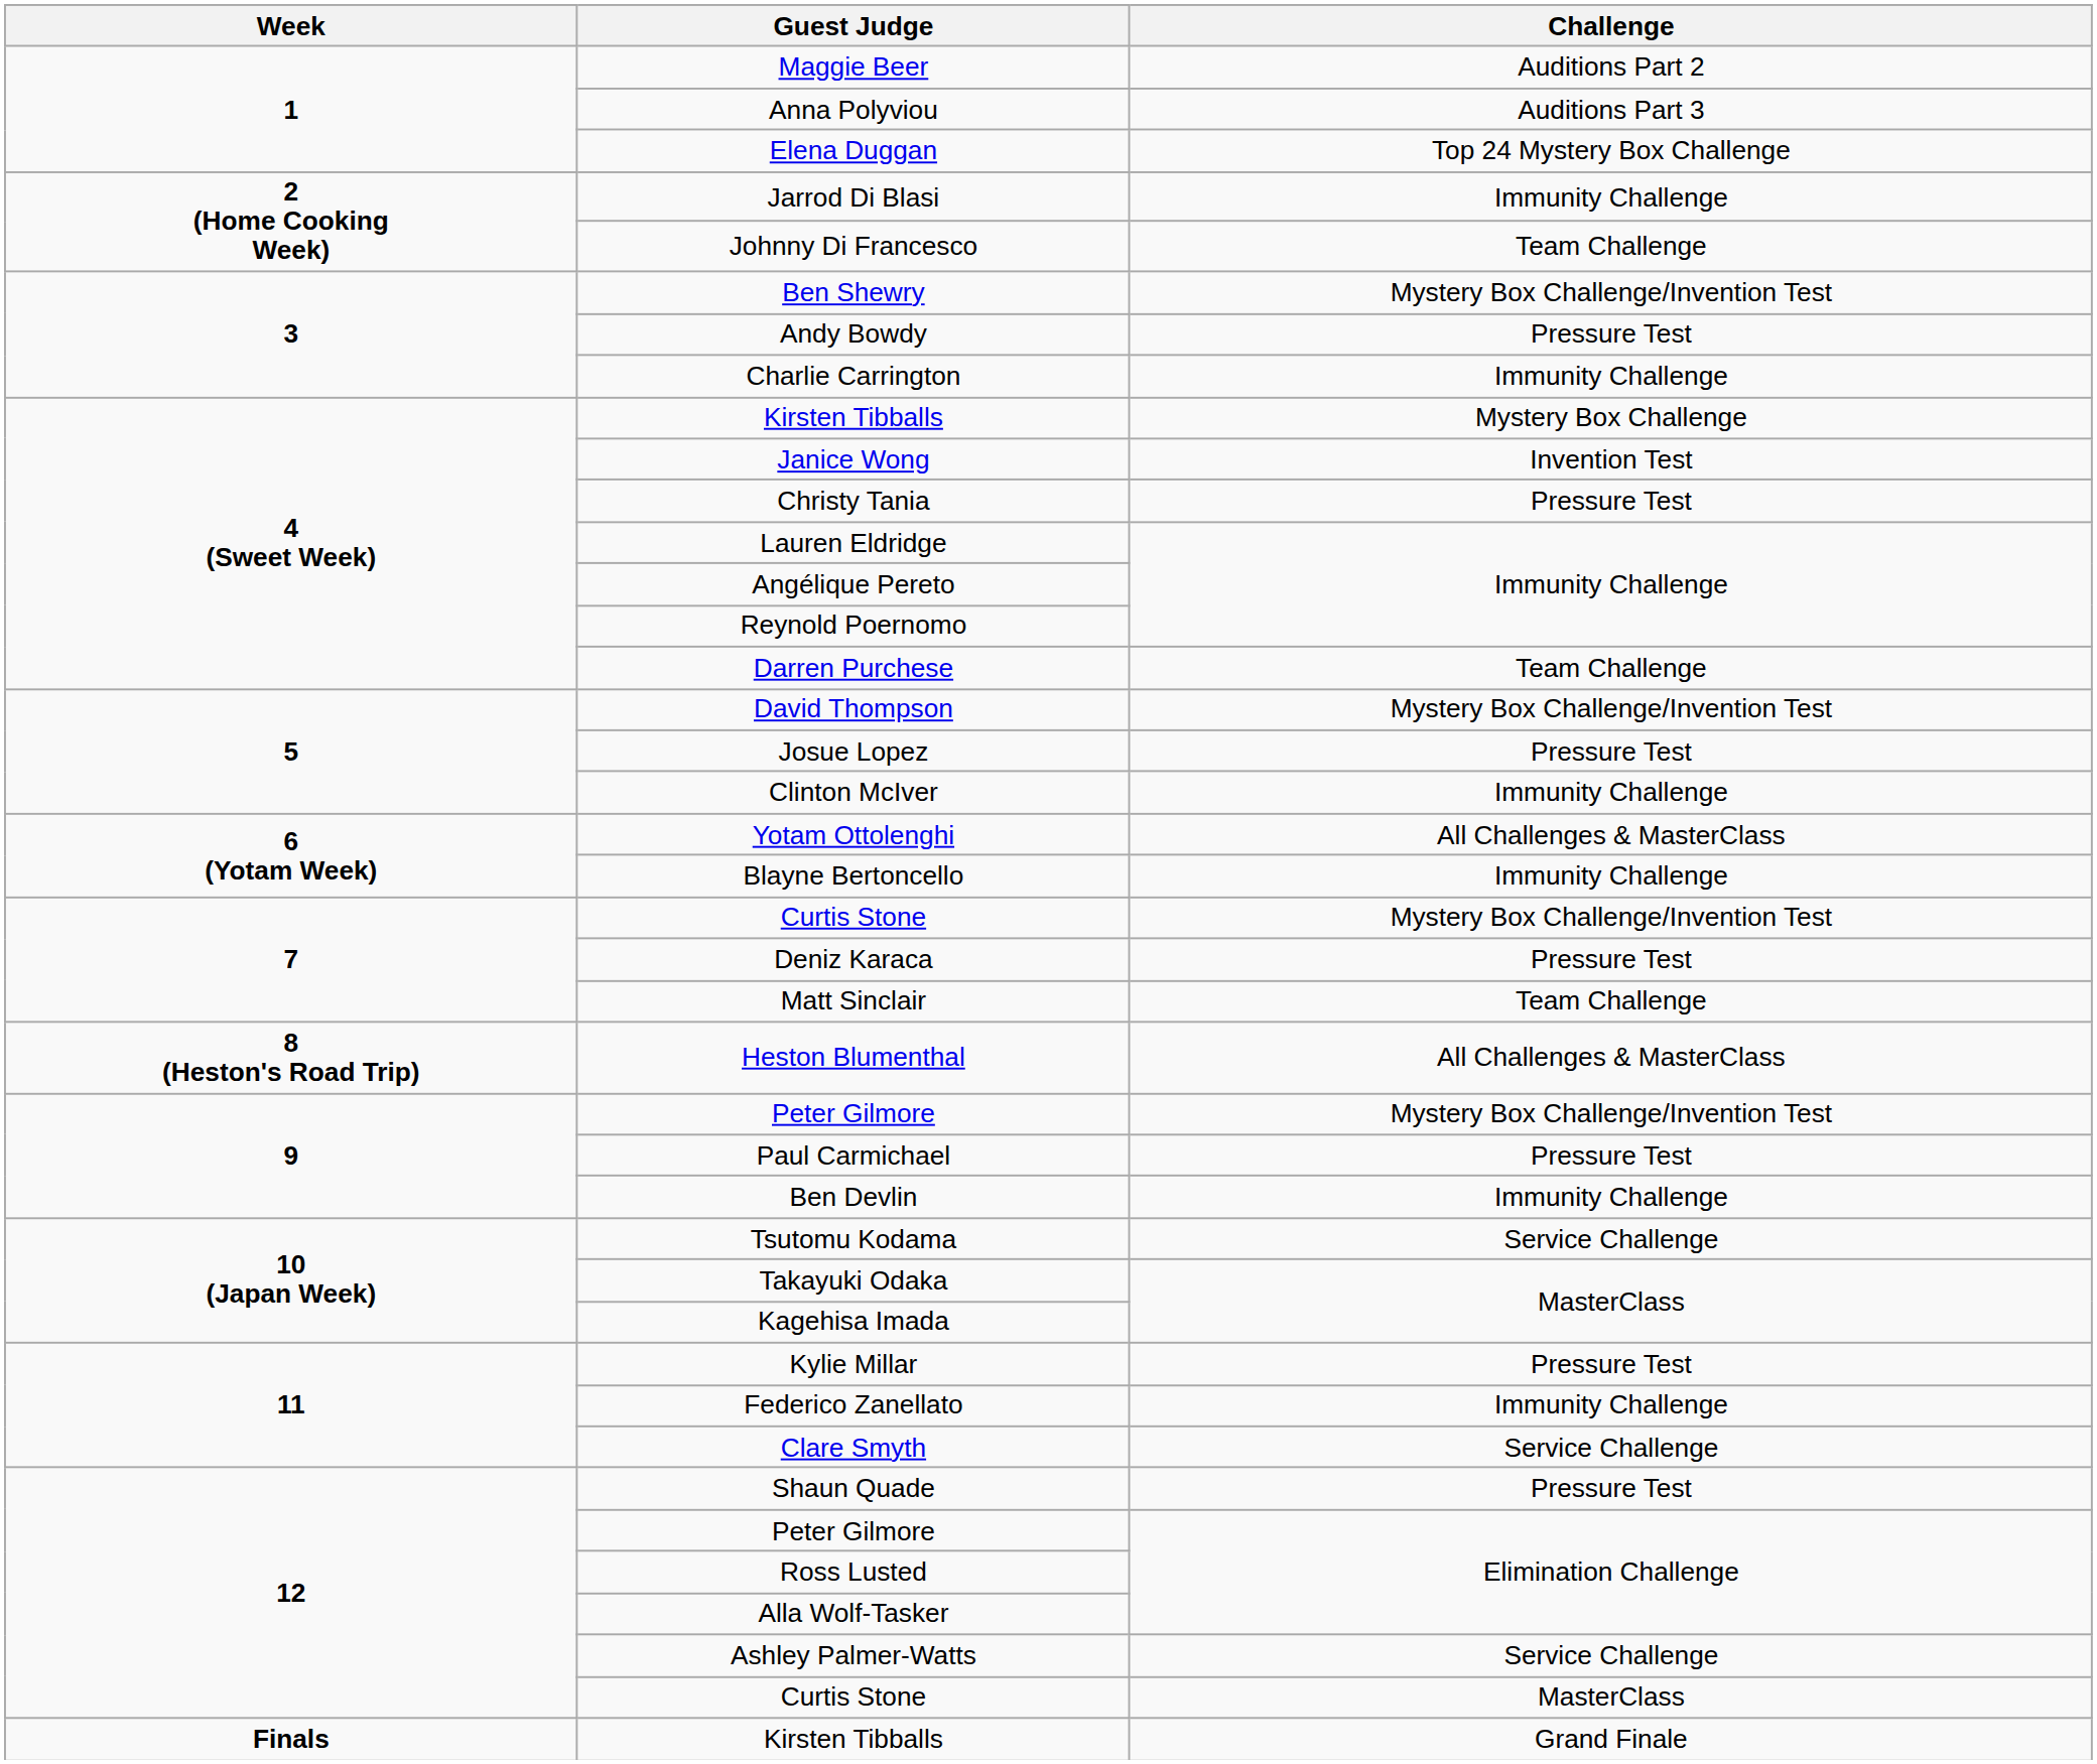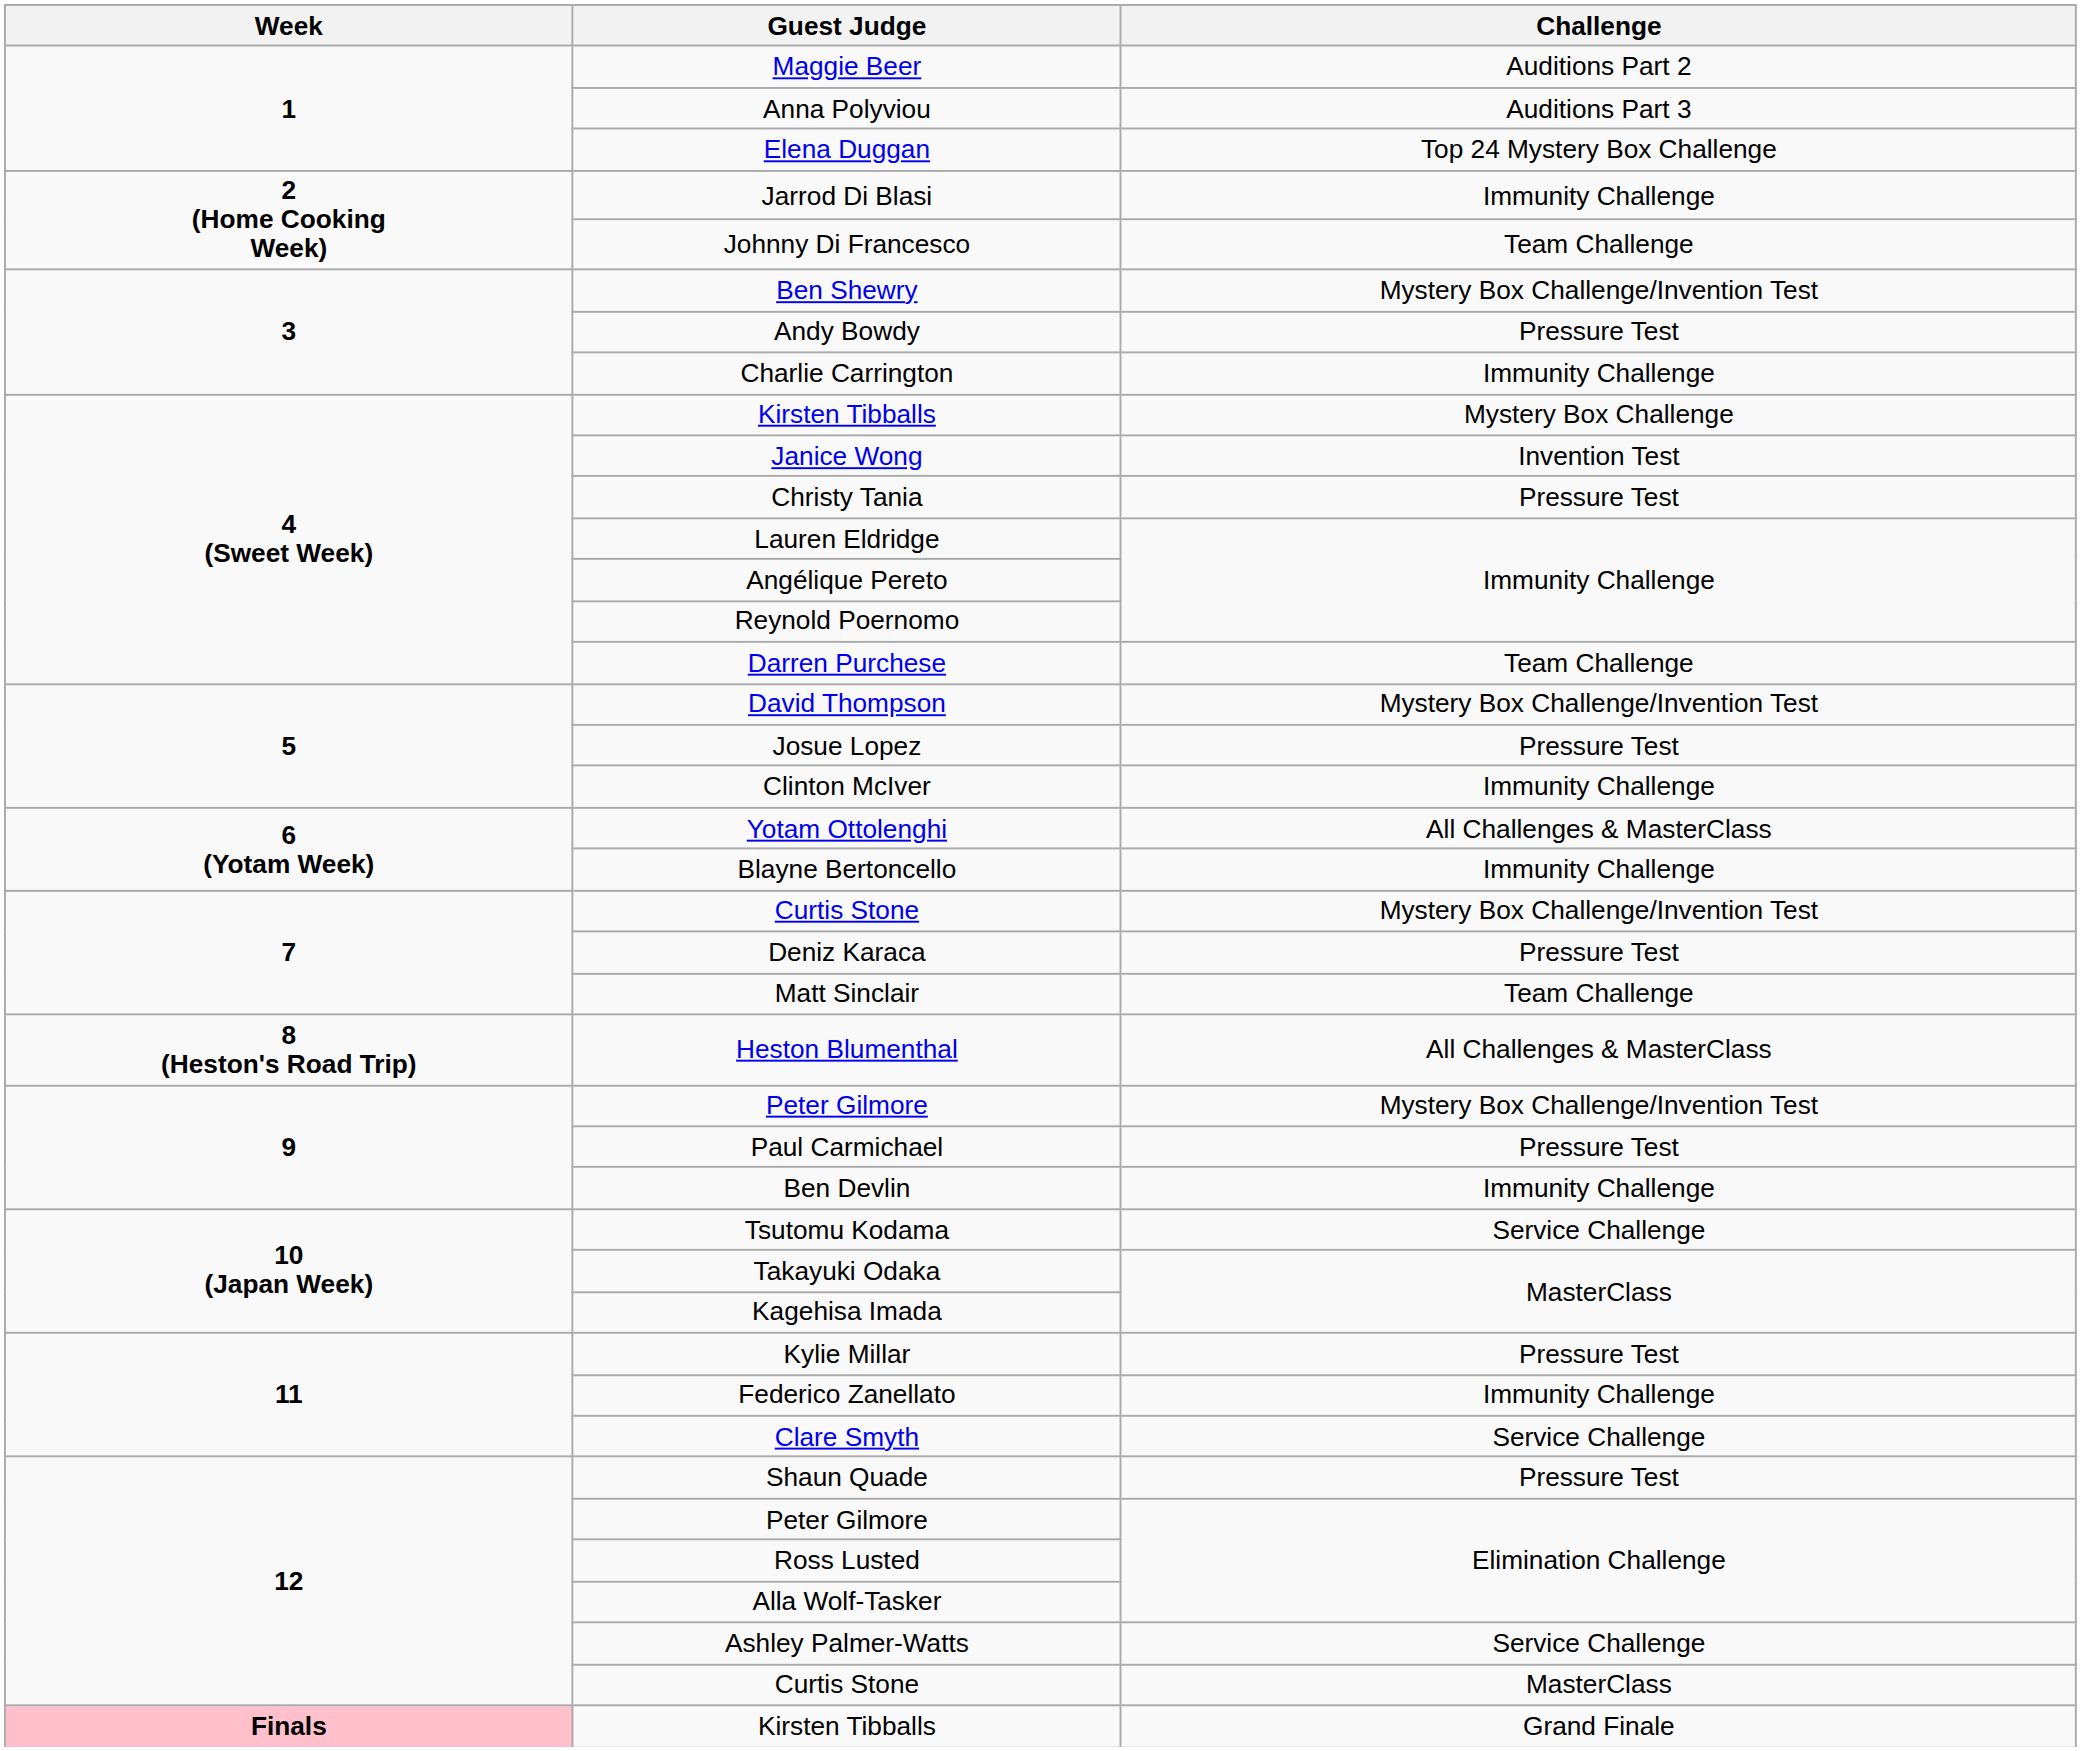Kirsten Tibballs / Grand Finale | Week: no background -> pink background
